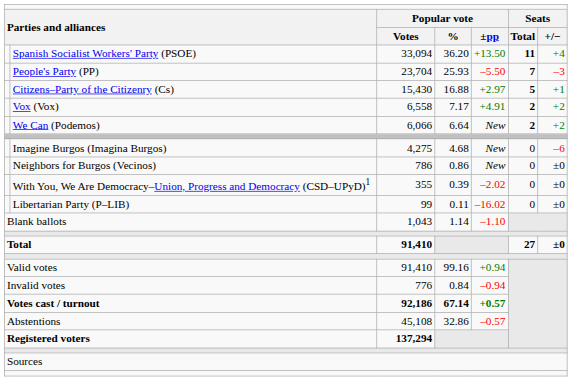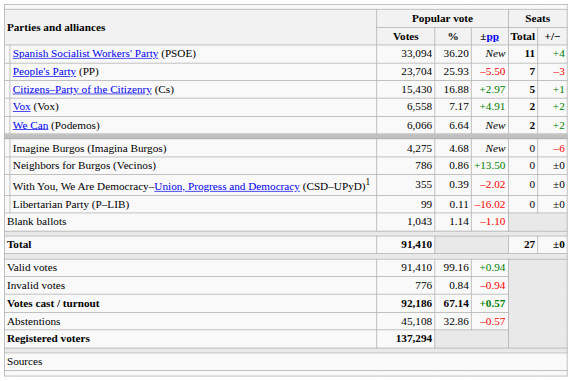Spanish Socialist Workers' Party (PSOE) | column 5: +13.50 -> New
Neighbors for Burgos (Vecinos) | column 5: New -> +13.50
